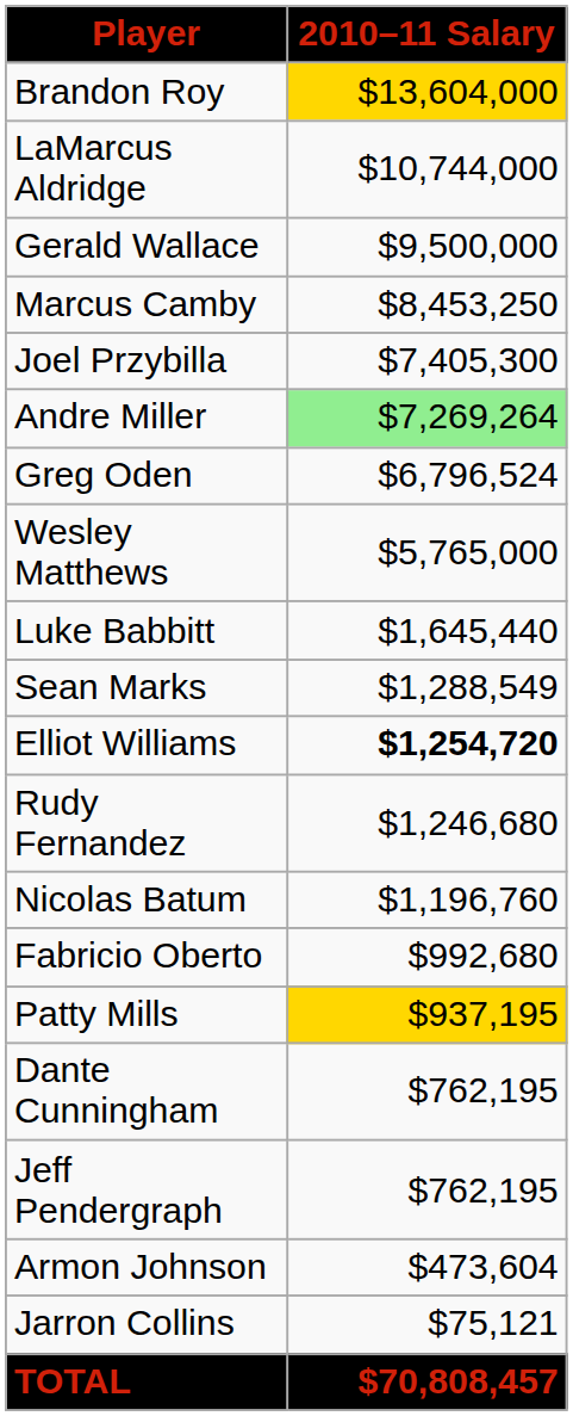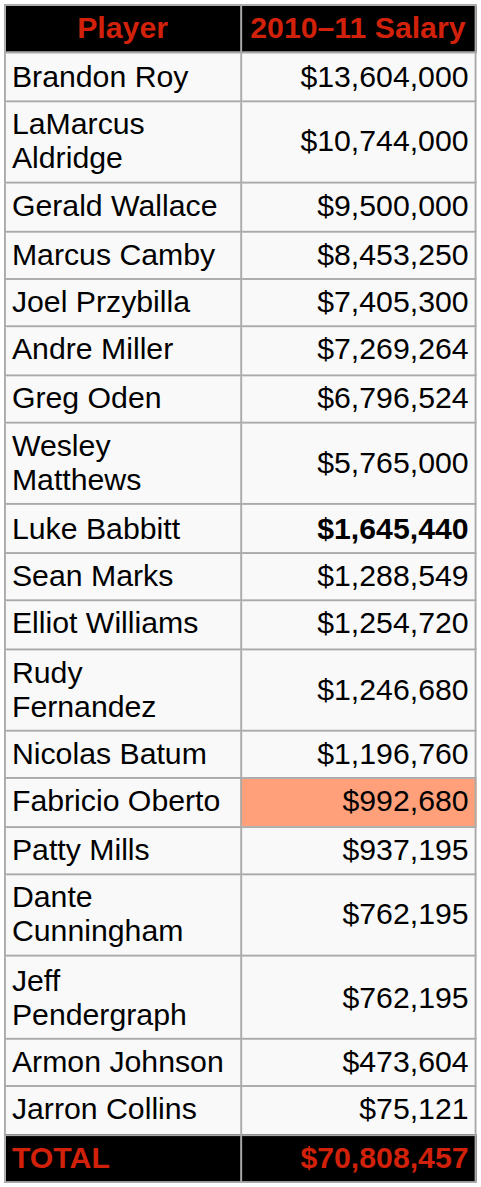Brandon Roy | 2010–11 Salary: gold background -> no background
Andre Miller | 2010–11 Salary: lightgreen background -> no background
Luke Babbitt | 2010–11 Salary: normal -> bold
Elliot Williams | 2010–11 Salary: bold -> normal
Fabricio Oberto | 2010–11 Salary: no background -> lightsalmon background
Patty Mills | 2010–11 Salary: gold background -> no background
